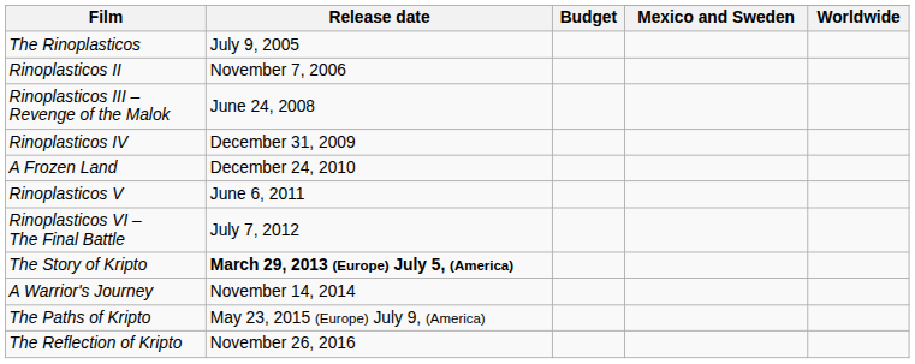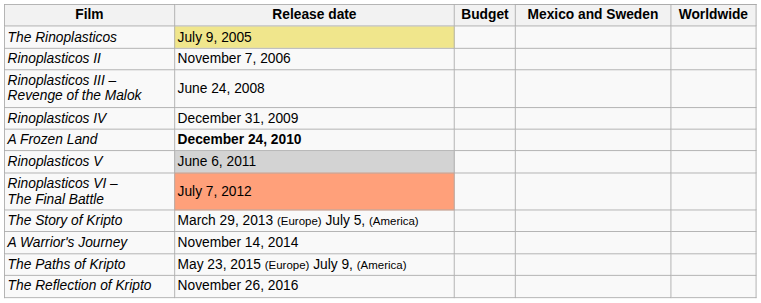The Rinoplasticos | Release date: no background -> khaki background
A Frozen Land | Release date: normal -> bold
Rinoplasticos V | Release date: no background -> lightgrey background
Rinoplasticos VI – The Final Battle | Release date: no background -> lightsalmon background
The Story of Kripto | Release date: bold -> normal
